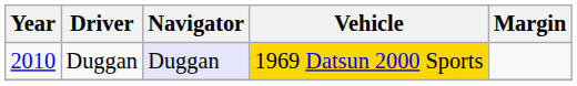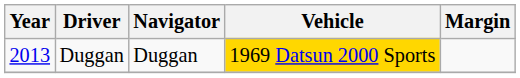row 2 | Year: 2010 -> 2013
row 2 | Navigator: lavender background -> no background
